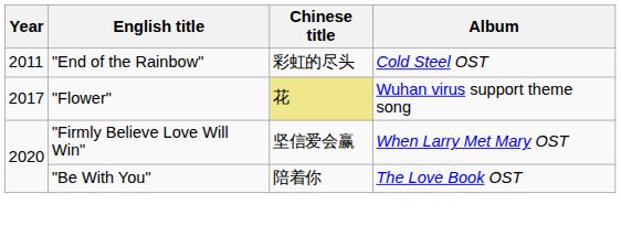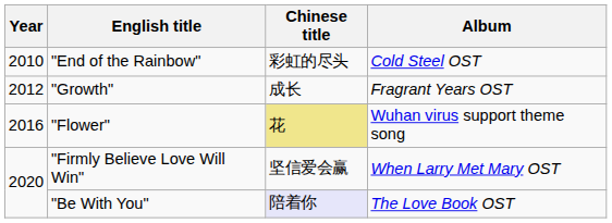"End of the Rainbow" | Year: 2011 -> 2010
+ row: 2012 | "Growth" | 成长 | Fragrant Years OST
"Flower" | Year: 2017 -> 2016
"Be With You" | Chinese title: no background -> lavender background
